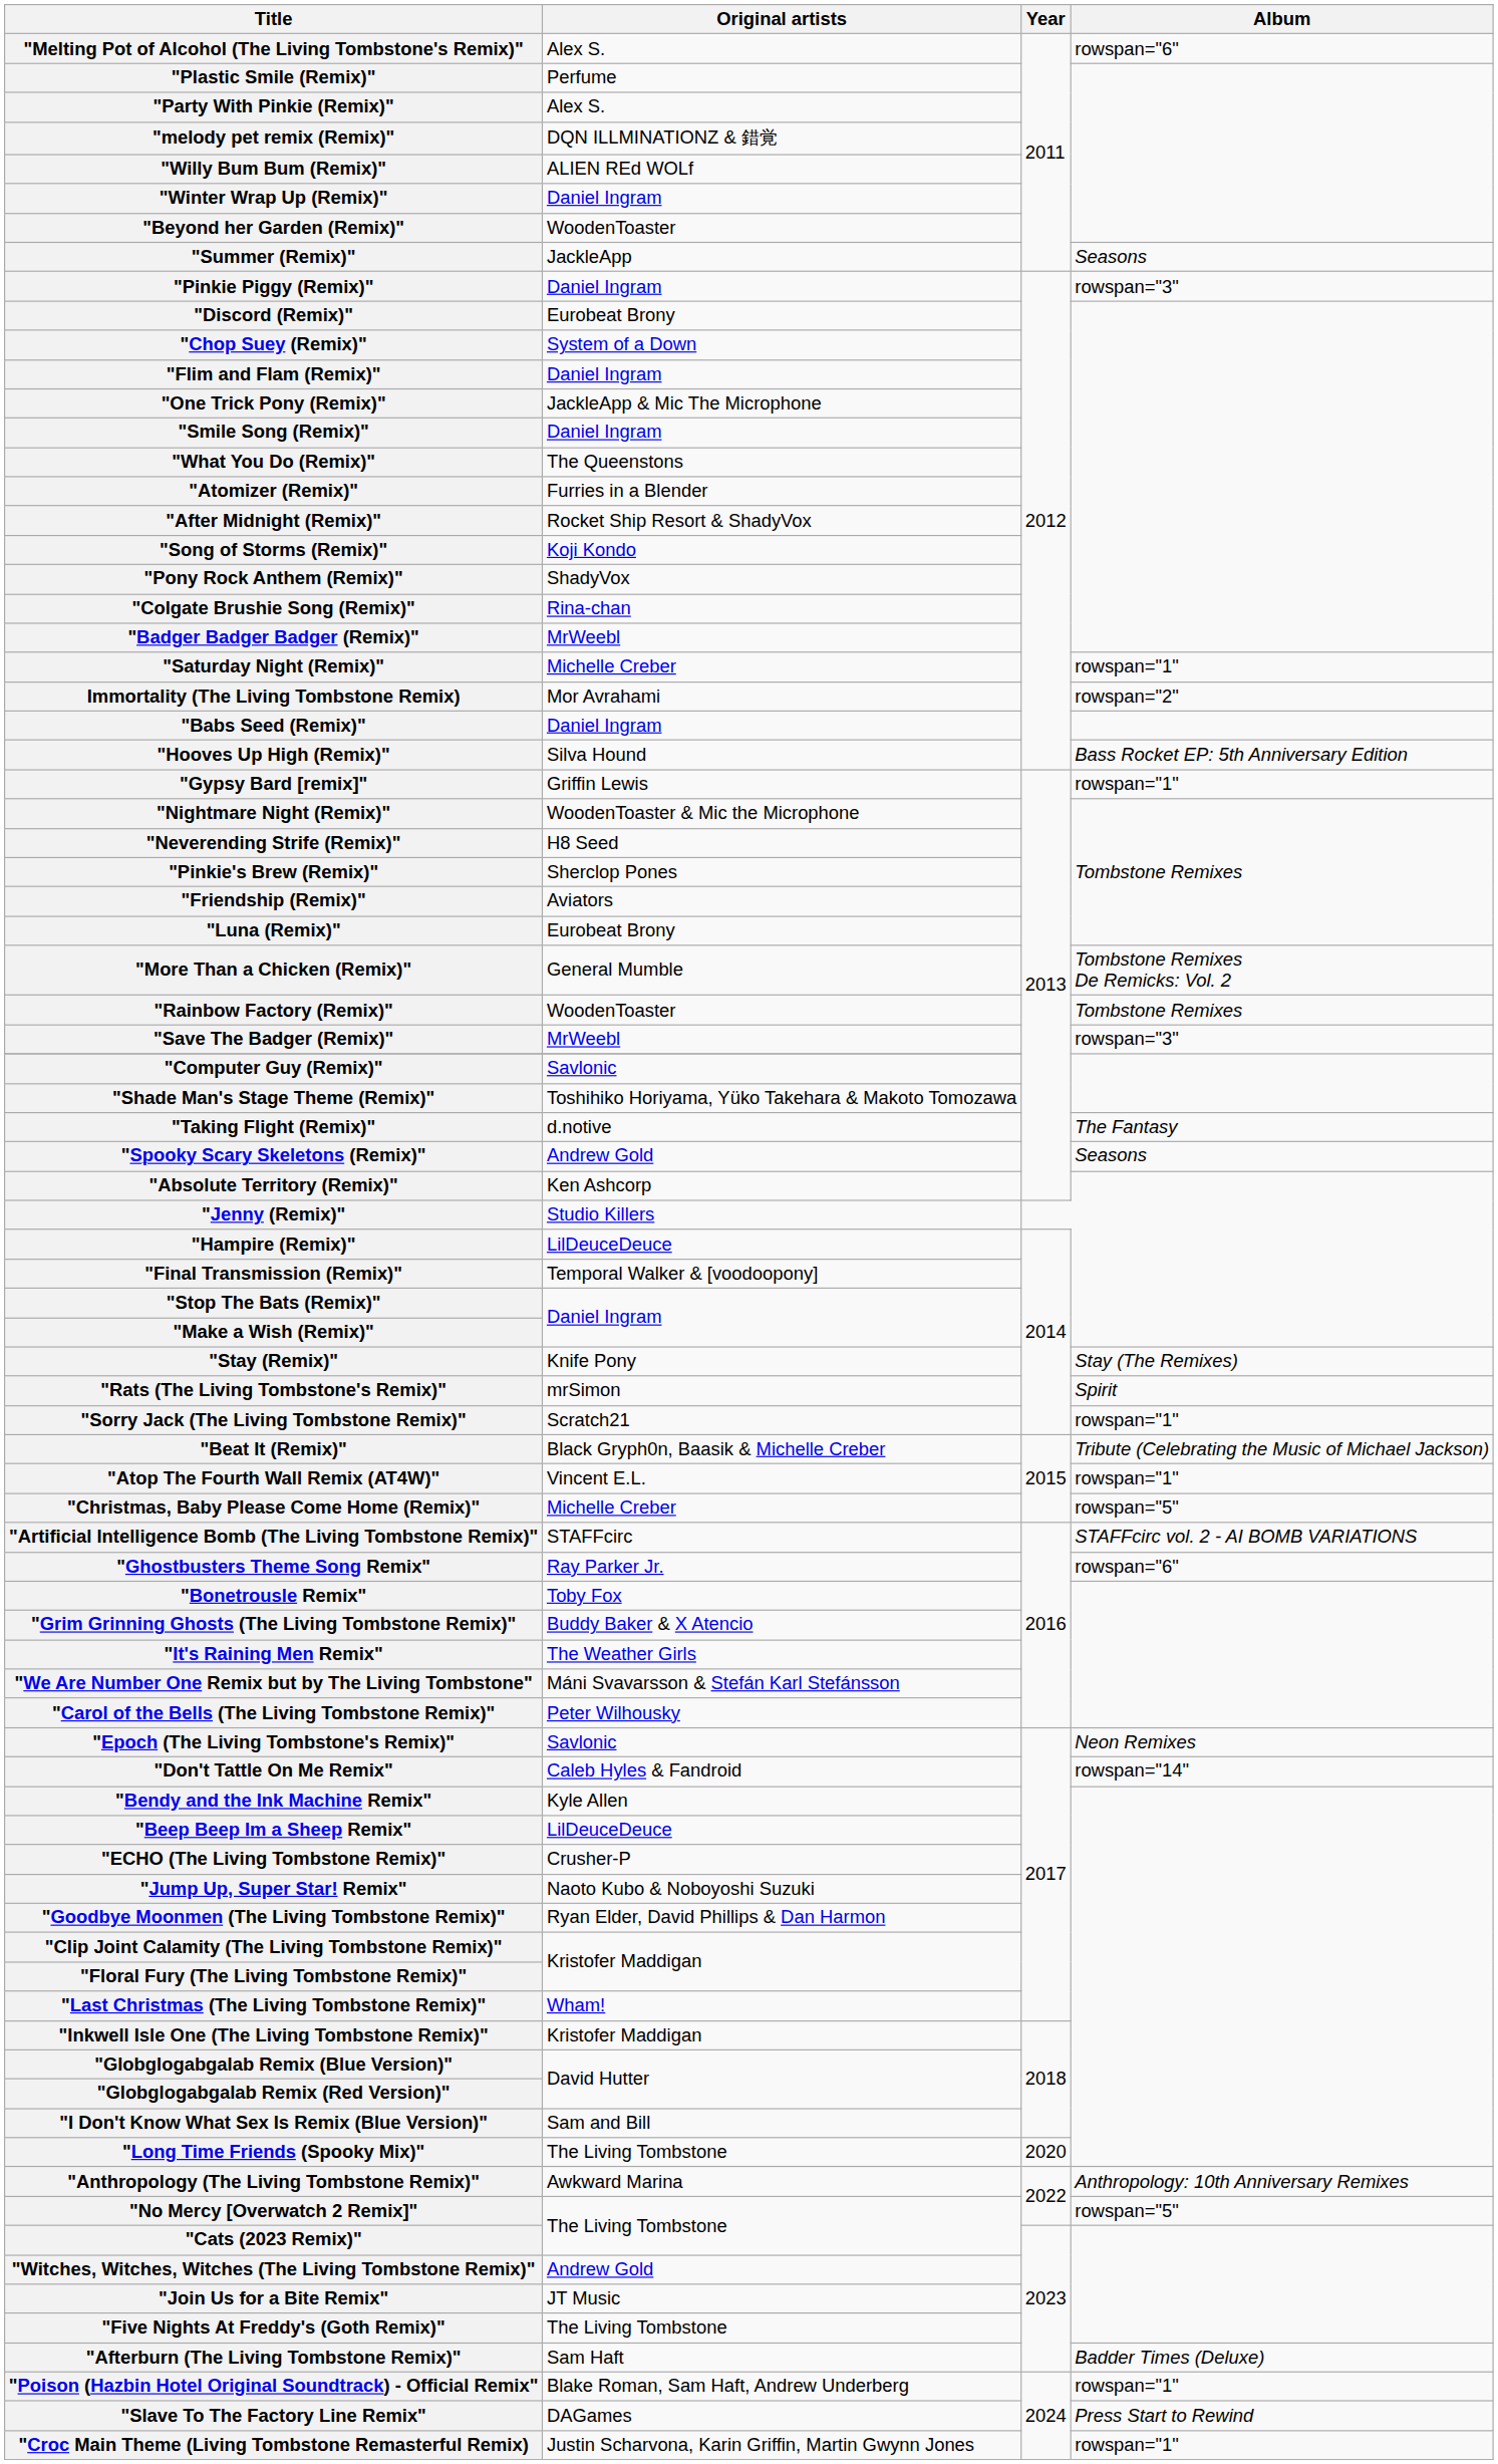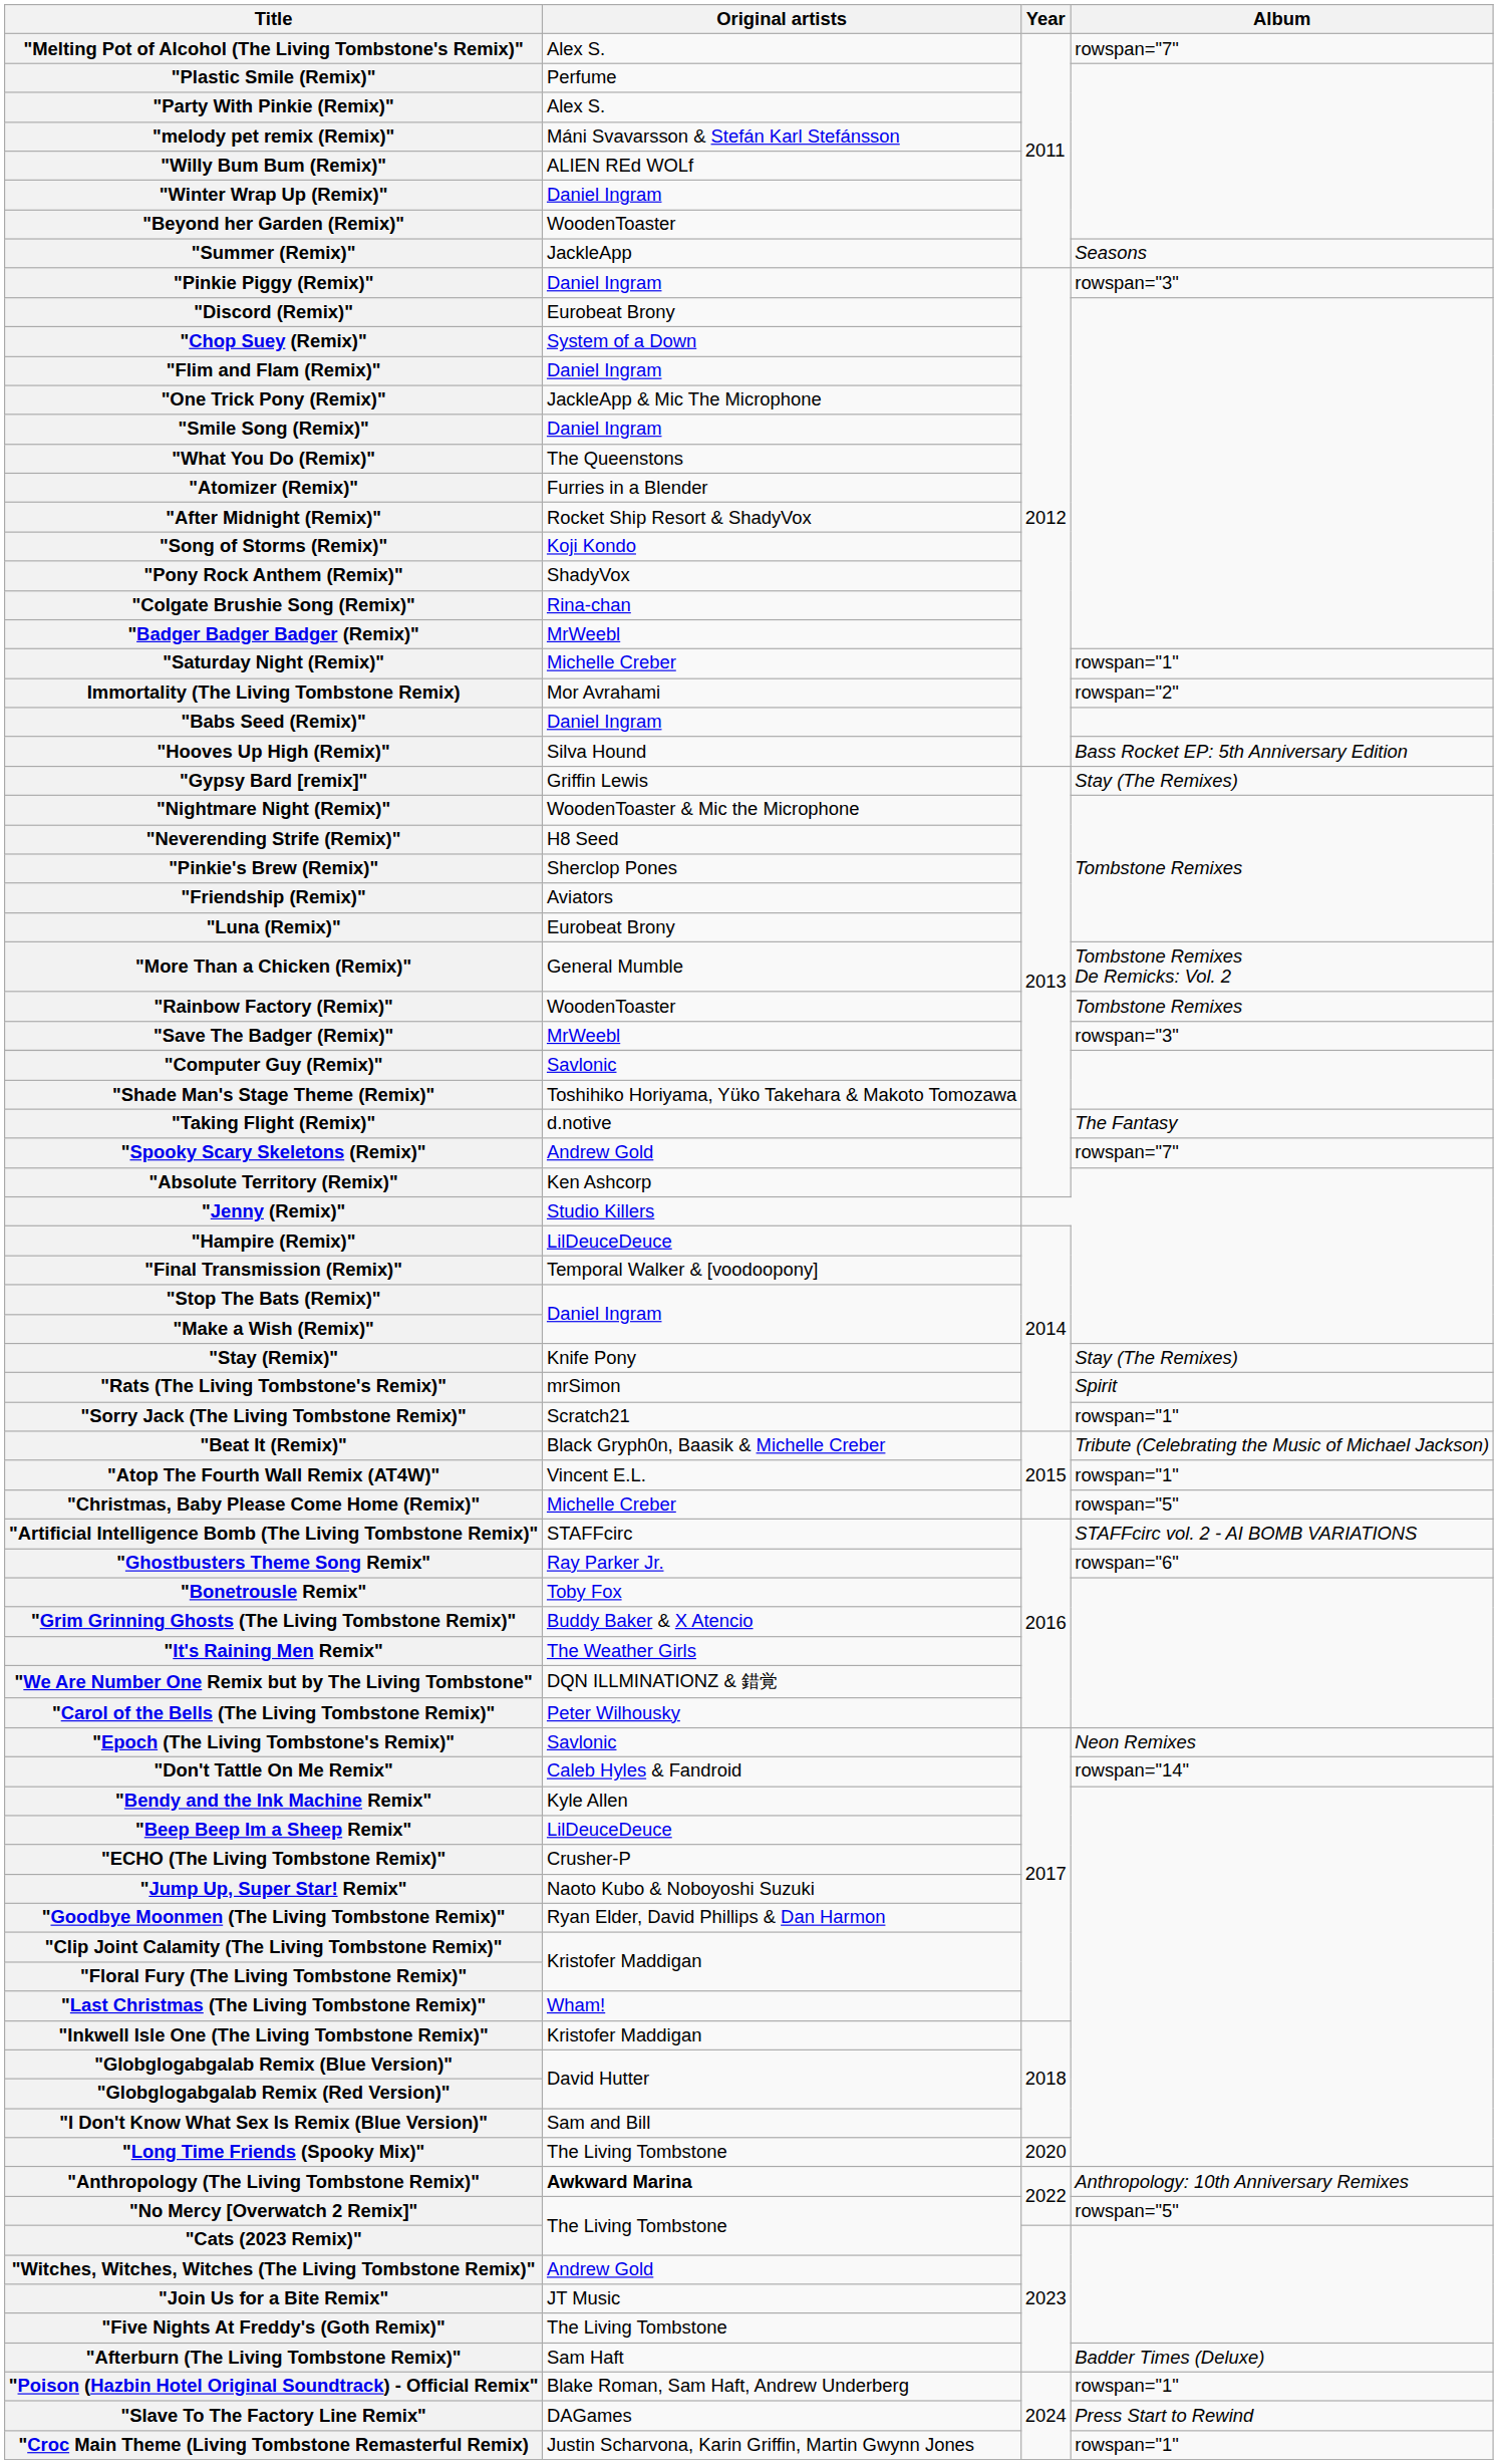"Melting Pot of Alcohol (The Living Tombstone's Remix)" | Album: rowspan="6" -> rowspan="7"
"melody pet remix (Remix)" | Original artists: DQN ILLMINATIONZ & 錯覚 -> Máni Svavarsson & Stefán Karl Stefánsson
"Gypsy Bard [remix]" | Album: rowspan="1" -> Stay (The Remixes)
"Spooky Scary Skeletons (Remix)" | Album: Seasons -> rowspan="7"
"We Are Number One Remix but by The Living Tombstone" | Original artists: Máni Svavarsson & Stefán Karl Stefánsson -> DQN ILLMINATIONZ & 錯覚
"Anthropology (The Living Tombstone Remix)" | Original artists: normal -> bold
